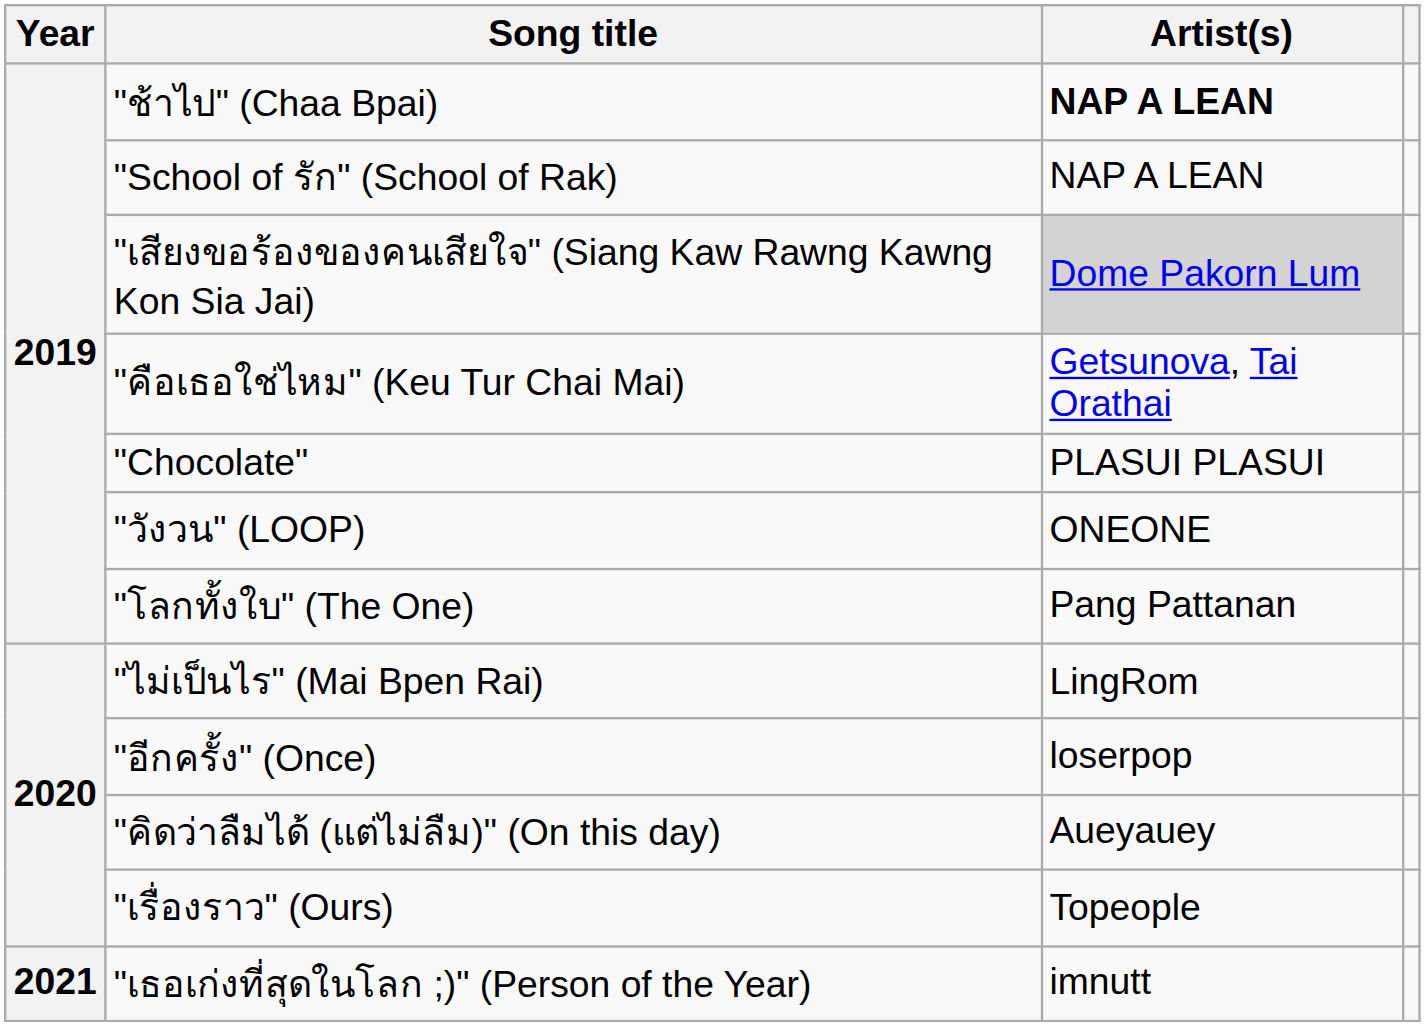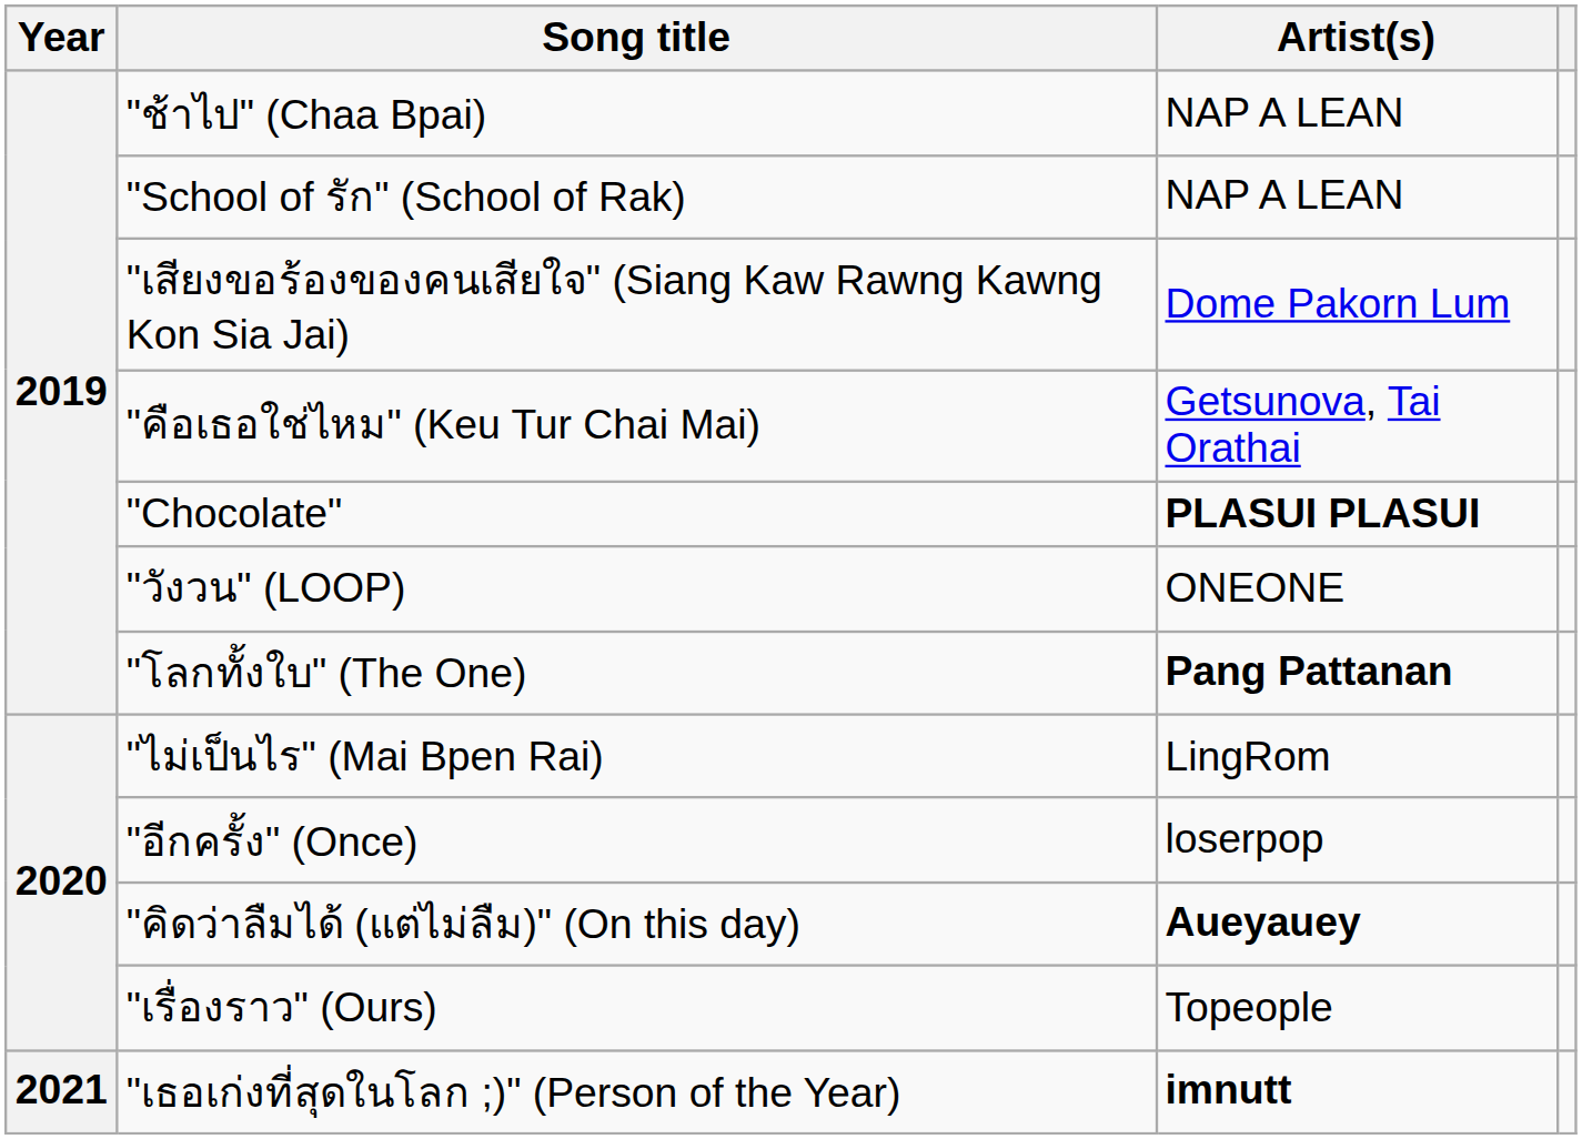"ช้าไป" (Chaa Bpai) | Artist(s): bold -> normal
"เสียงขอร้องของคนเสียใจ" (Siang Kaw Rawng Kawng Kon Sia Jai) | Artist(s): lightgrey background -> no background
"Chocolate" | Artist(s): normal -> bold
"โลกทั้งใบ" (The One) | Artist(s): normal -> bold
"คิดว่าลืมได้ (แต่ไม่ลืม)" (On this day) | Artist(s): normal -> bold
"เธอเก่งที่สุดในโลก ;)" (Person of the Year) | Artist(s): normal -> bold
